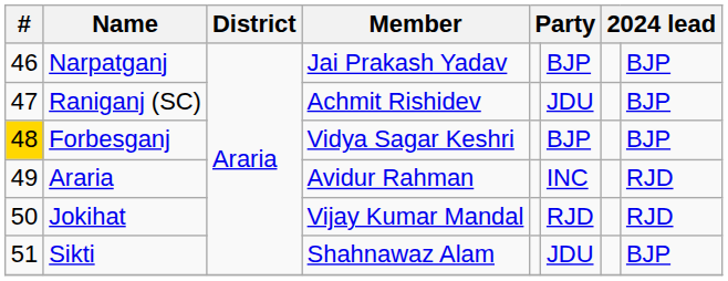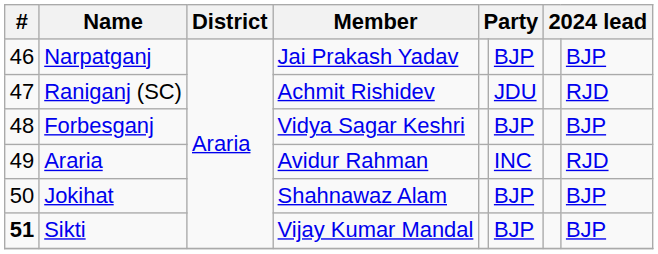Raniganj (SC) | column 8: BJP -> RJD
Forbesganj | #: gold background -> no background
Jokihat | Member: Vijay Kumar Mandal -> Shahnawaz Alam
Jokihat | column 6: RJD -> BJP
Jokihat | column 8: RJD -> BJP
Sikti | #: normal -> bold
Sikti | Member: Shahnawaz Alam -> Vijay Kumar Mandal
Sikti | column 6: JDU -> BJP
